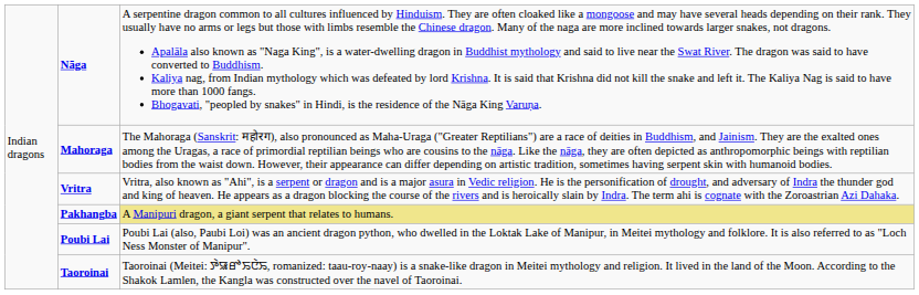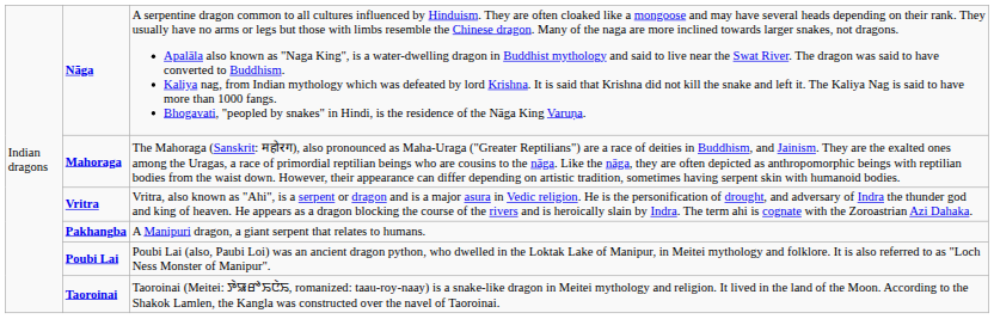Pakhangba | column 3: khaki background -> no background
